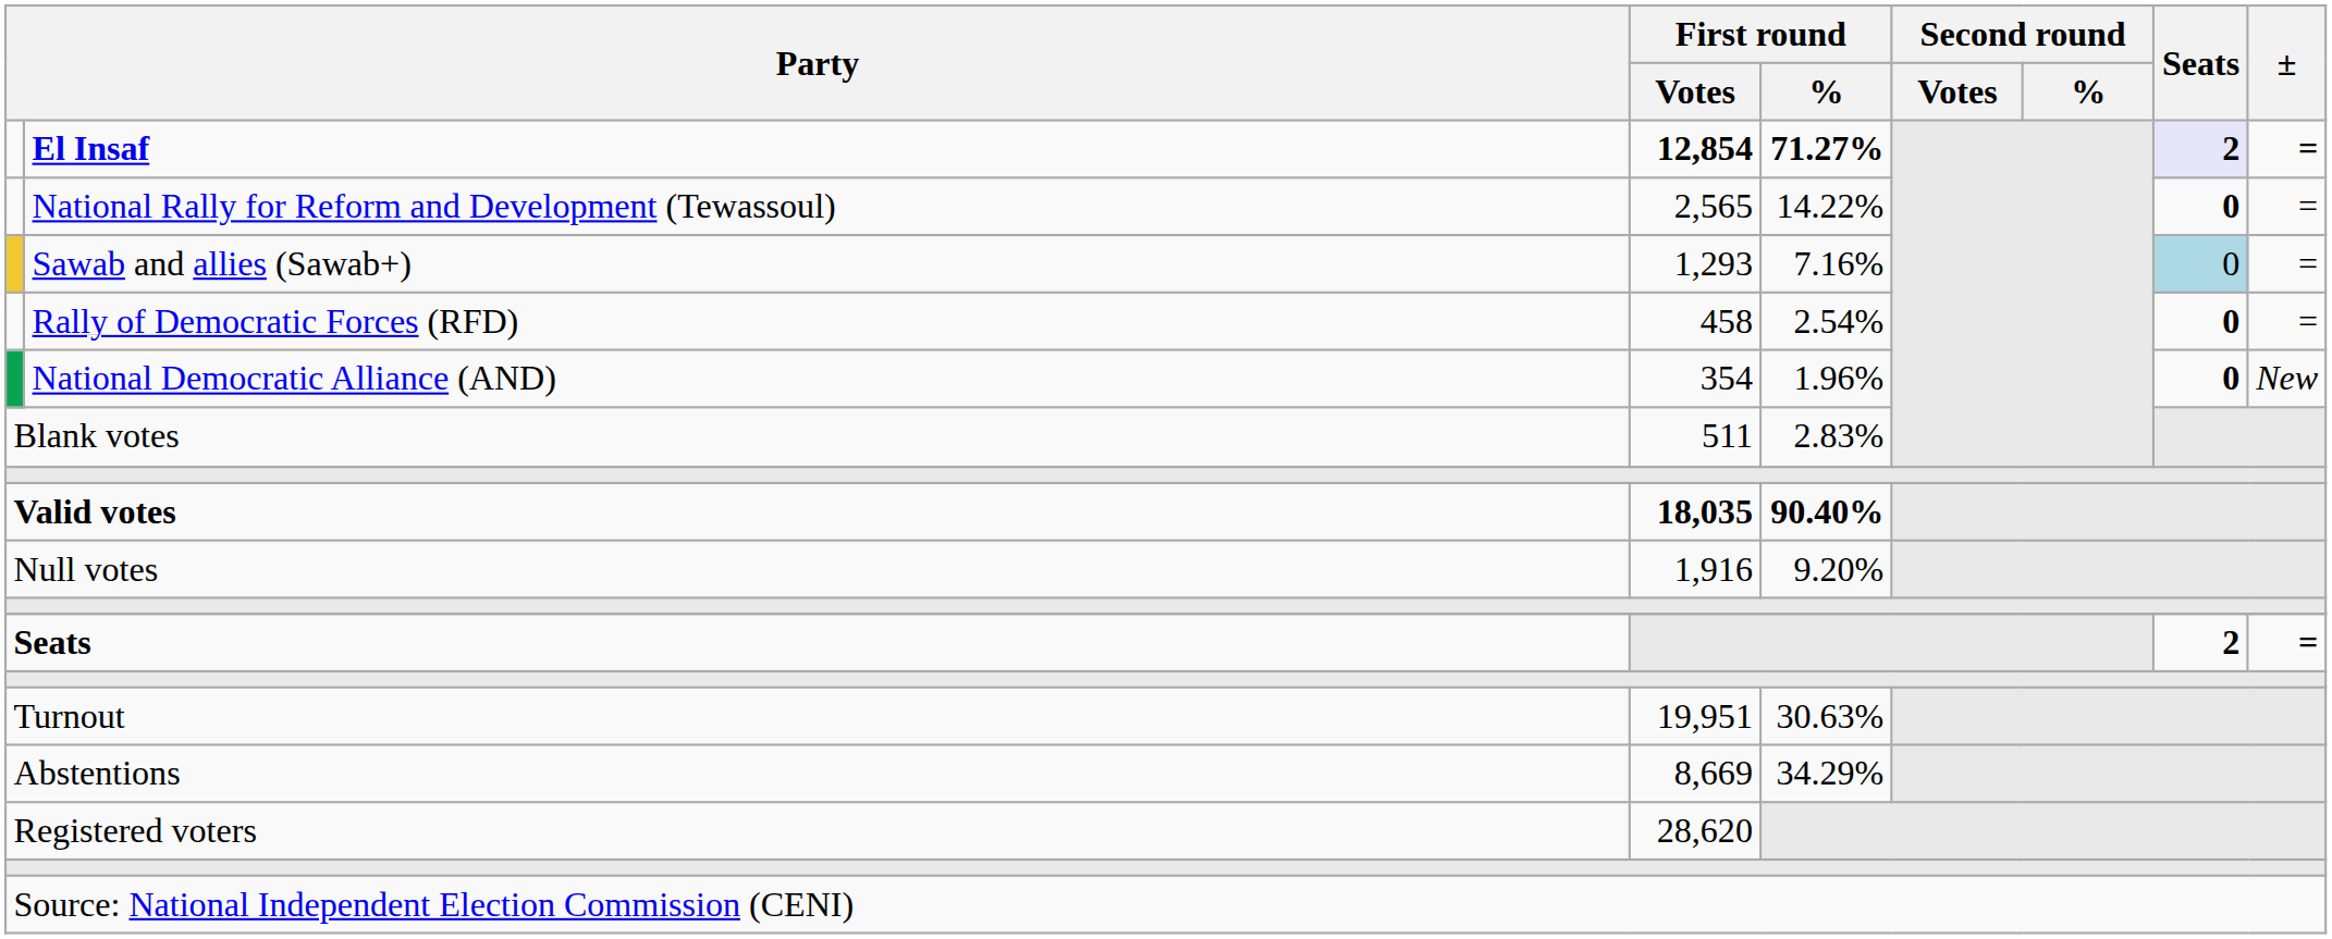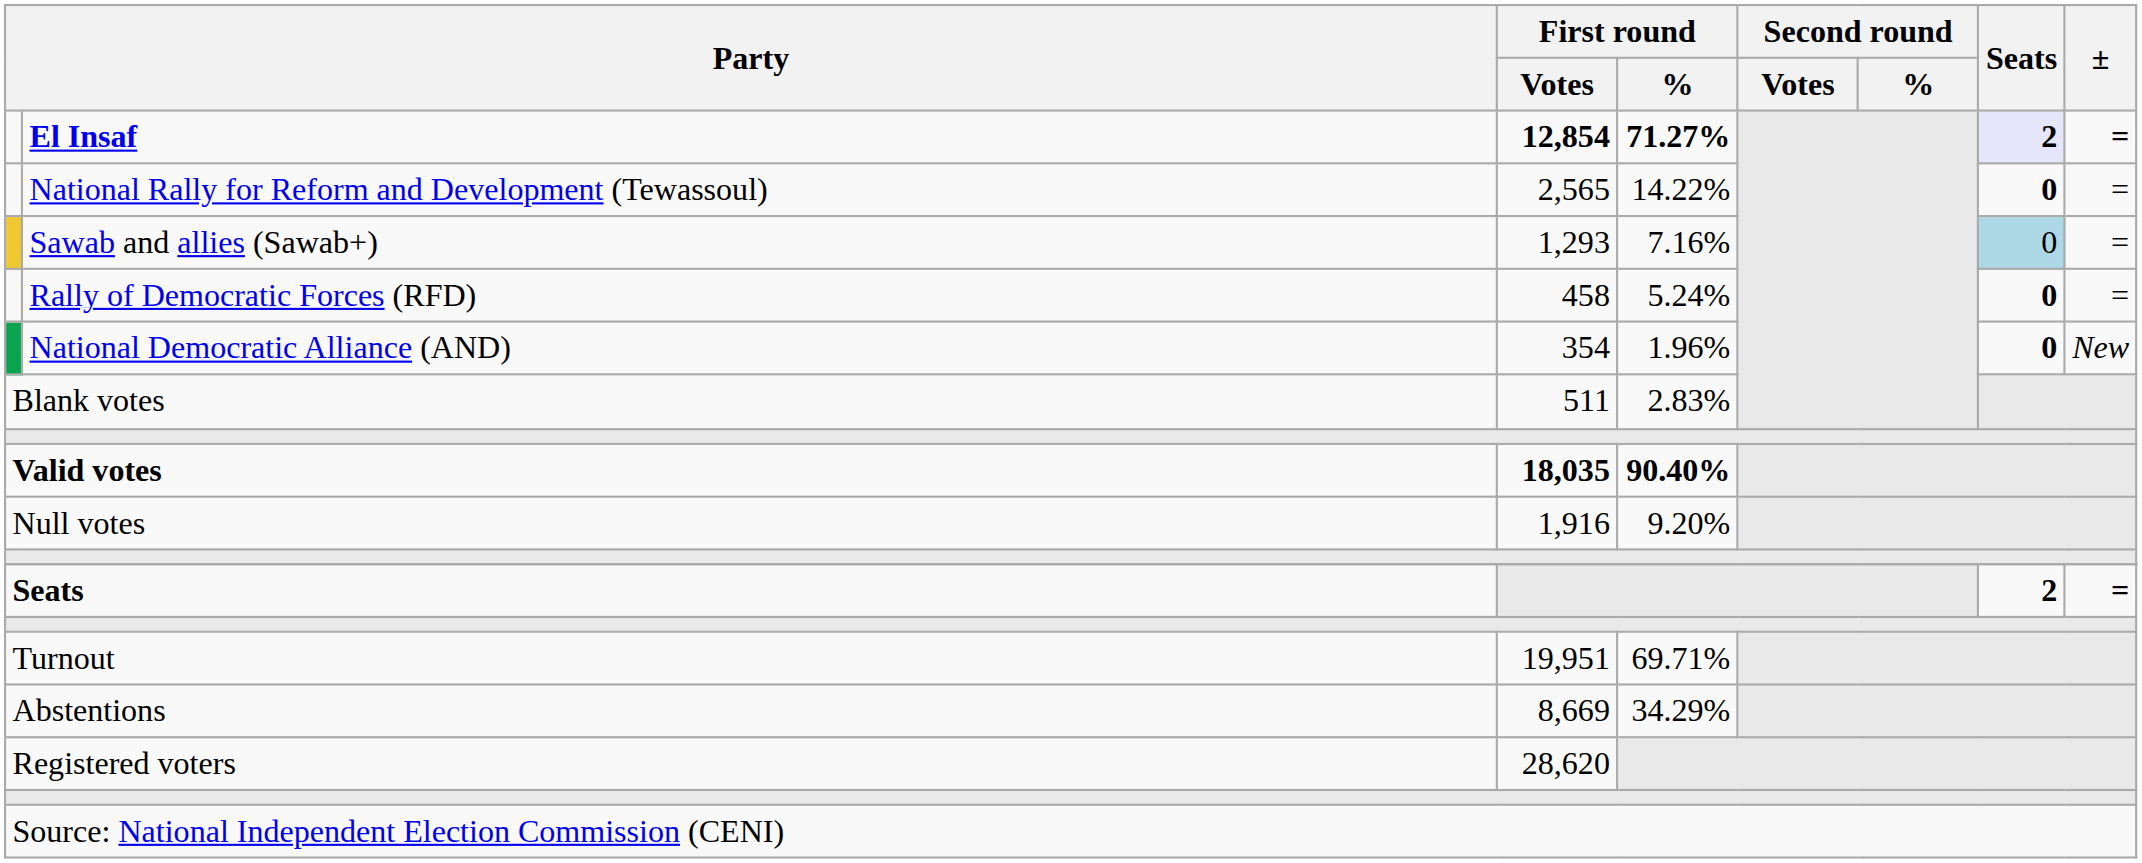Rally of Democratic Forces (RFD) | First round / %: 2.54% -> 5.24%
Turnout | First round / %: 30.63% -> 69.71%
